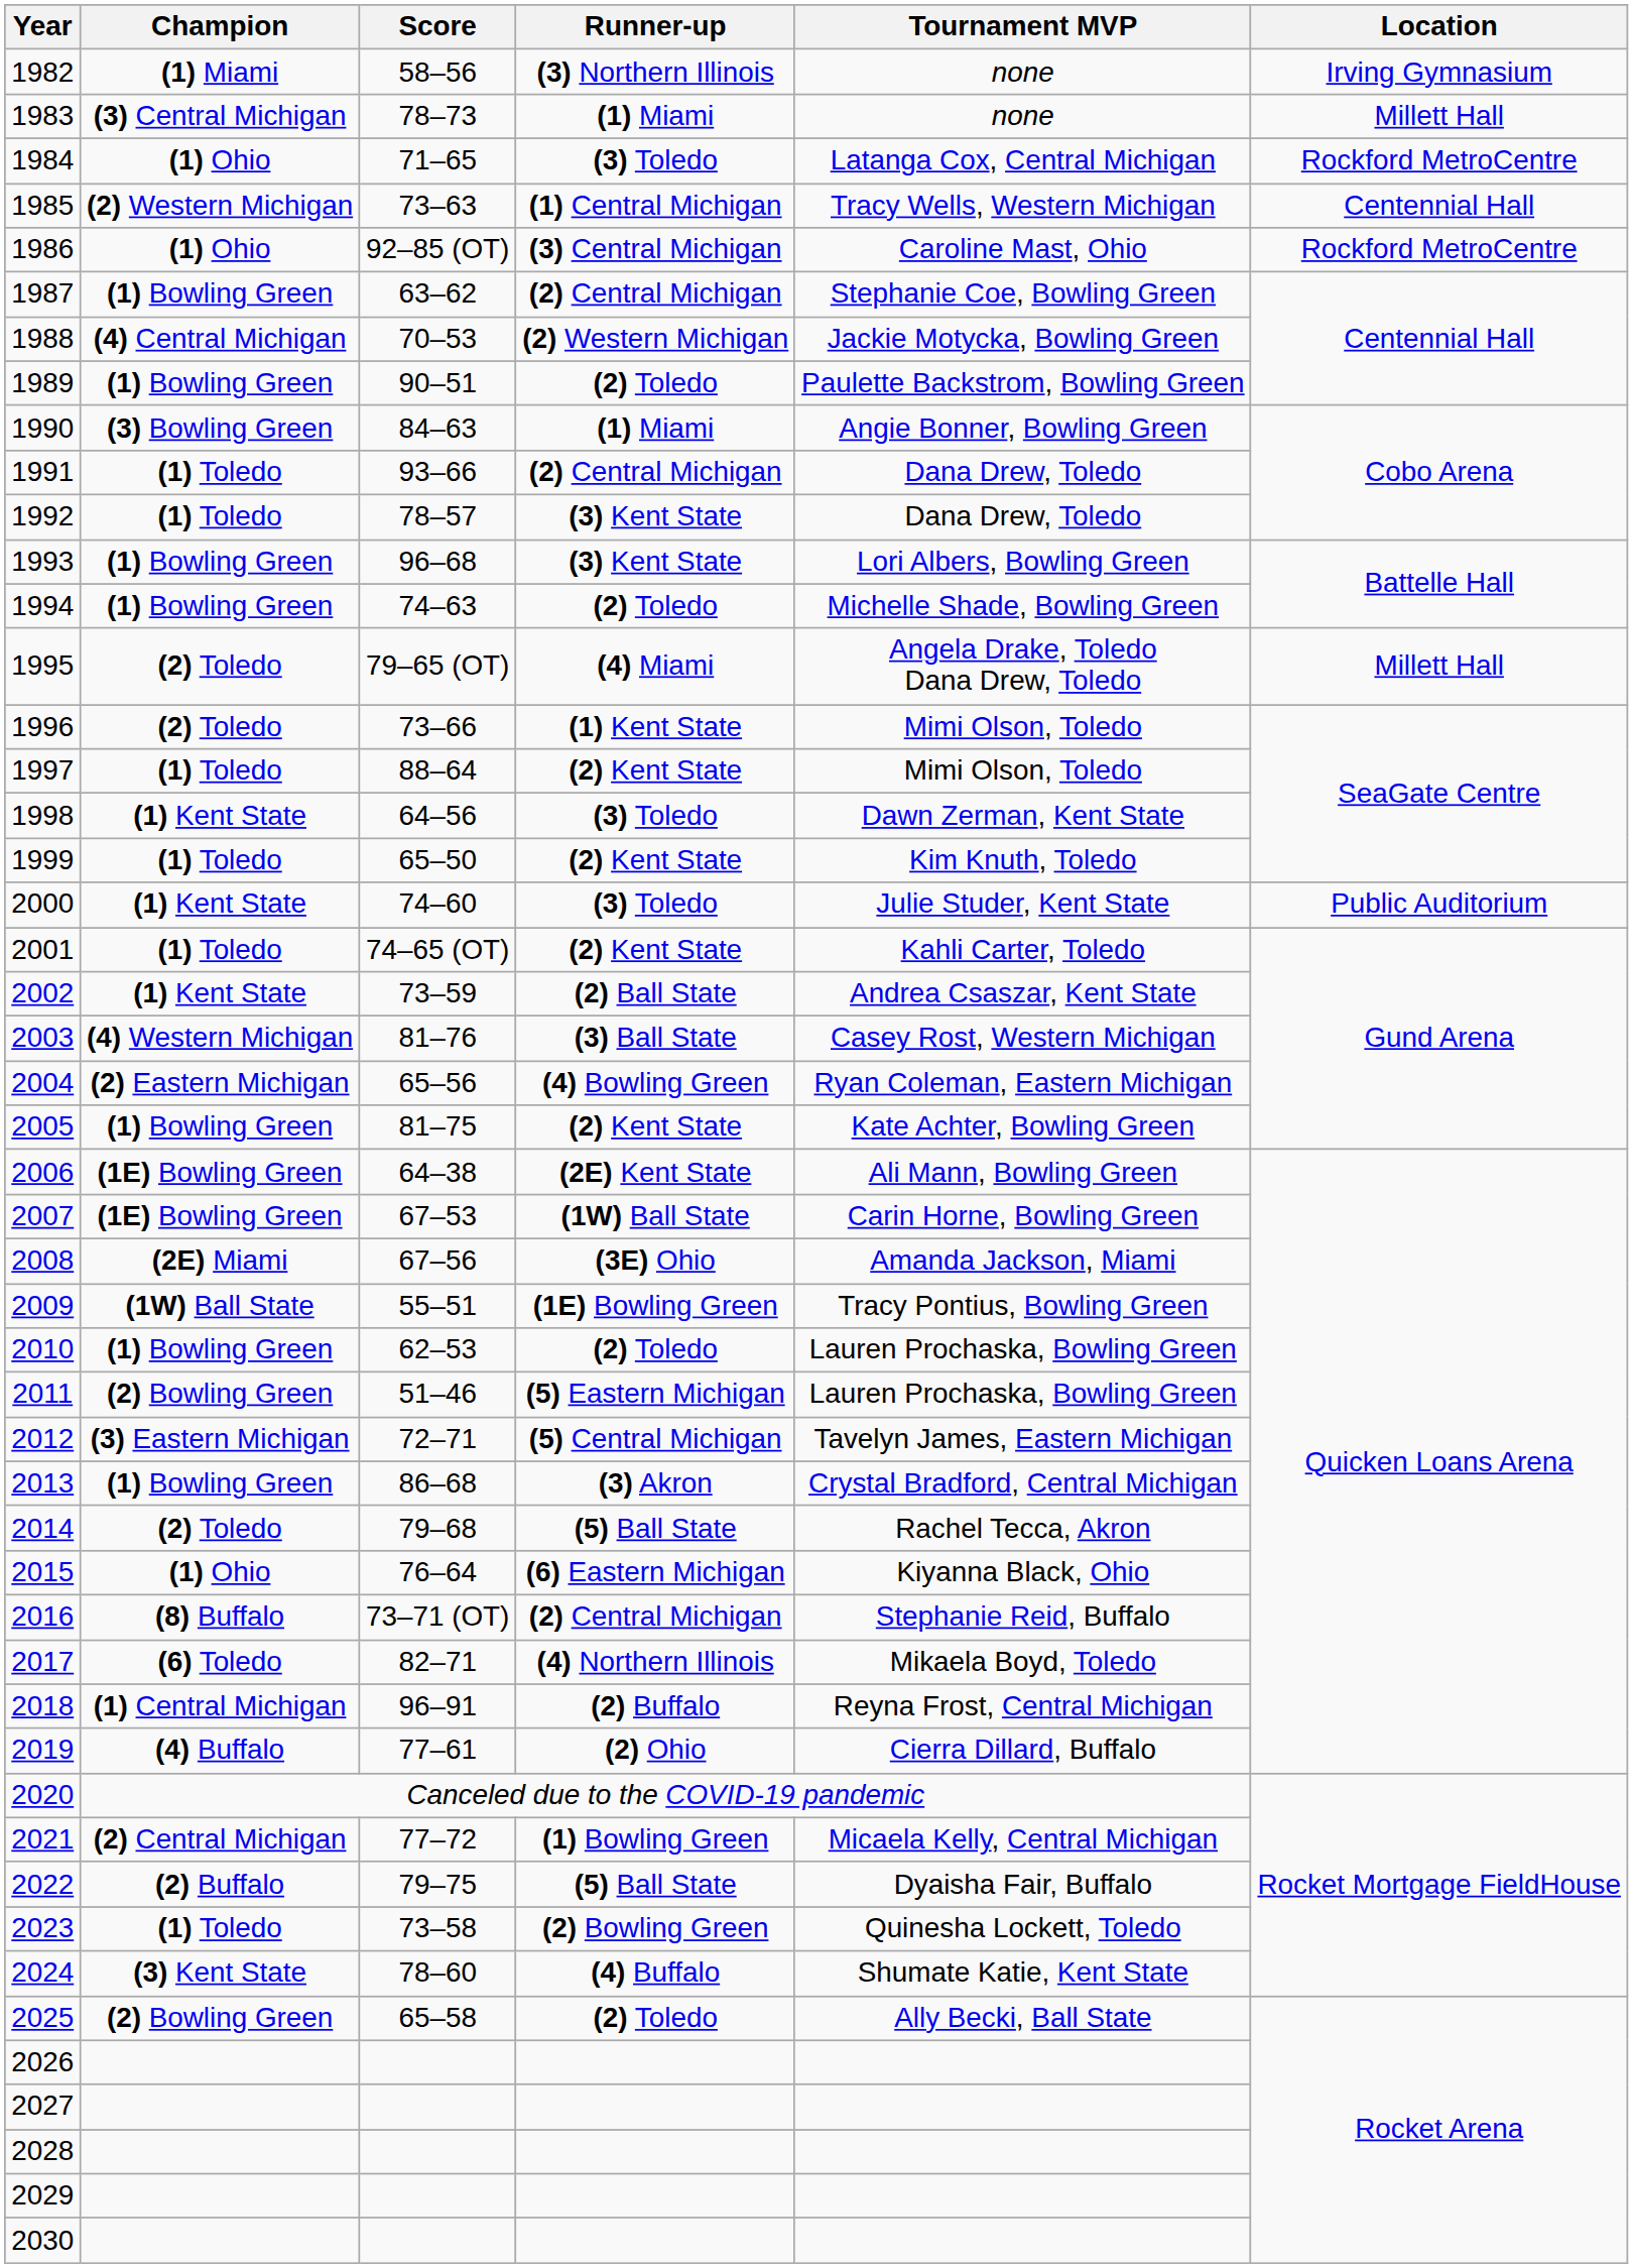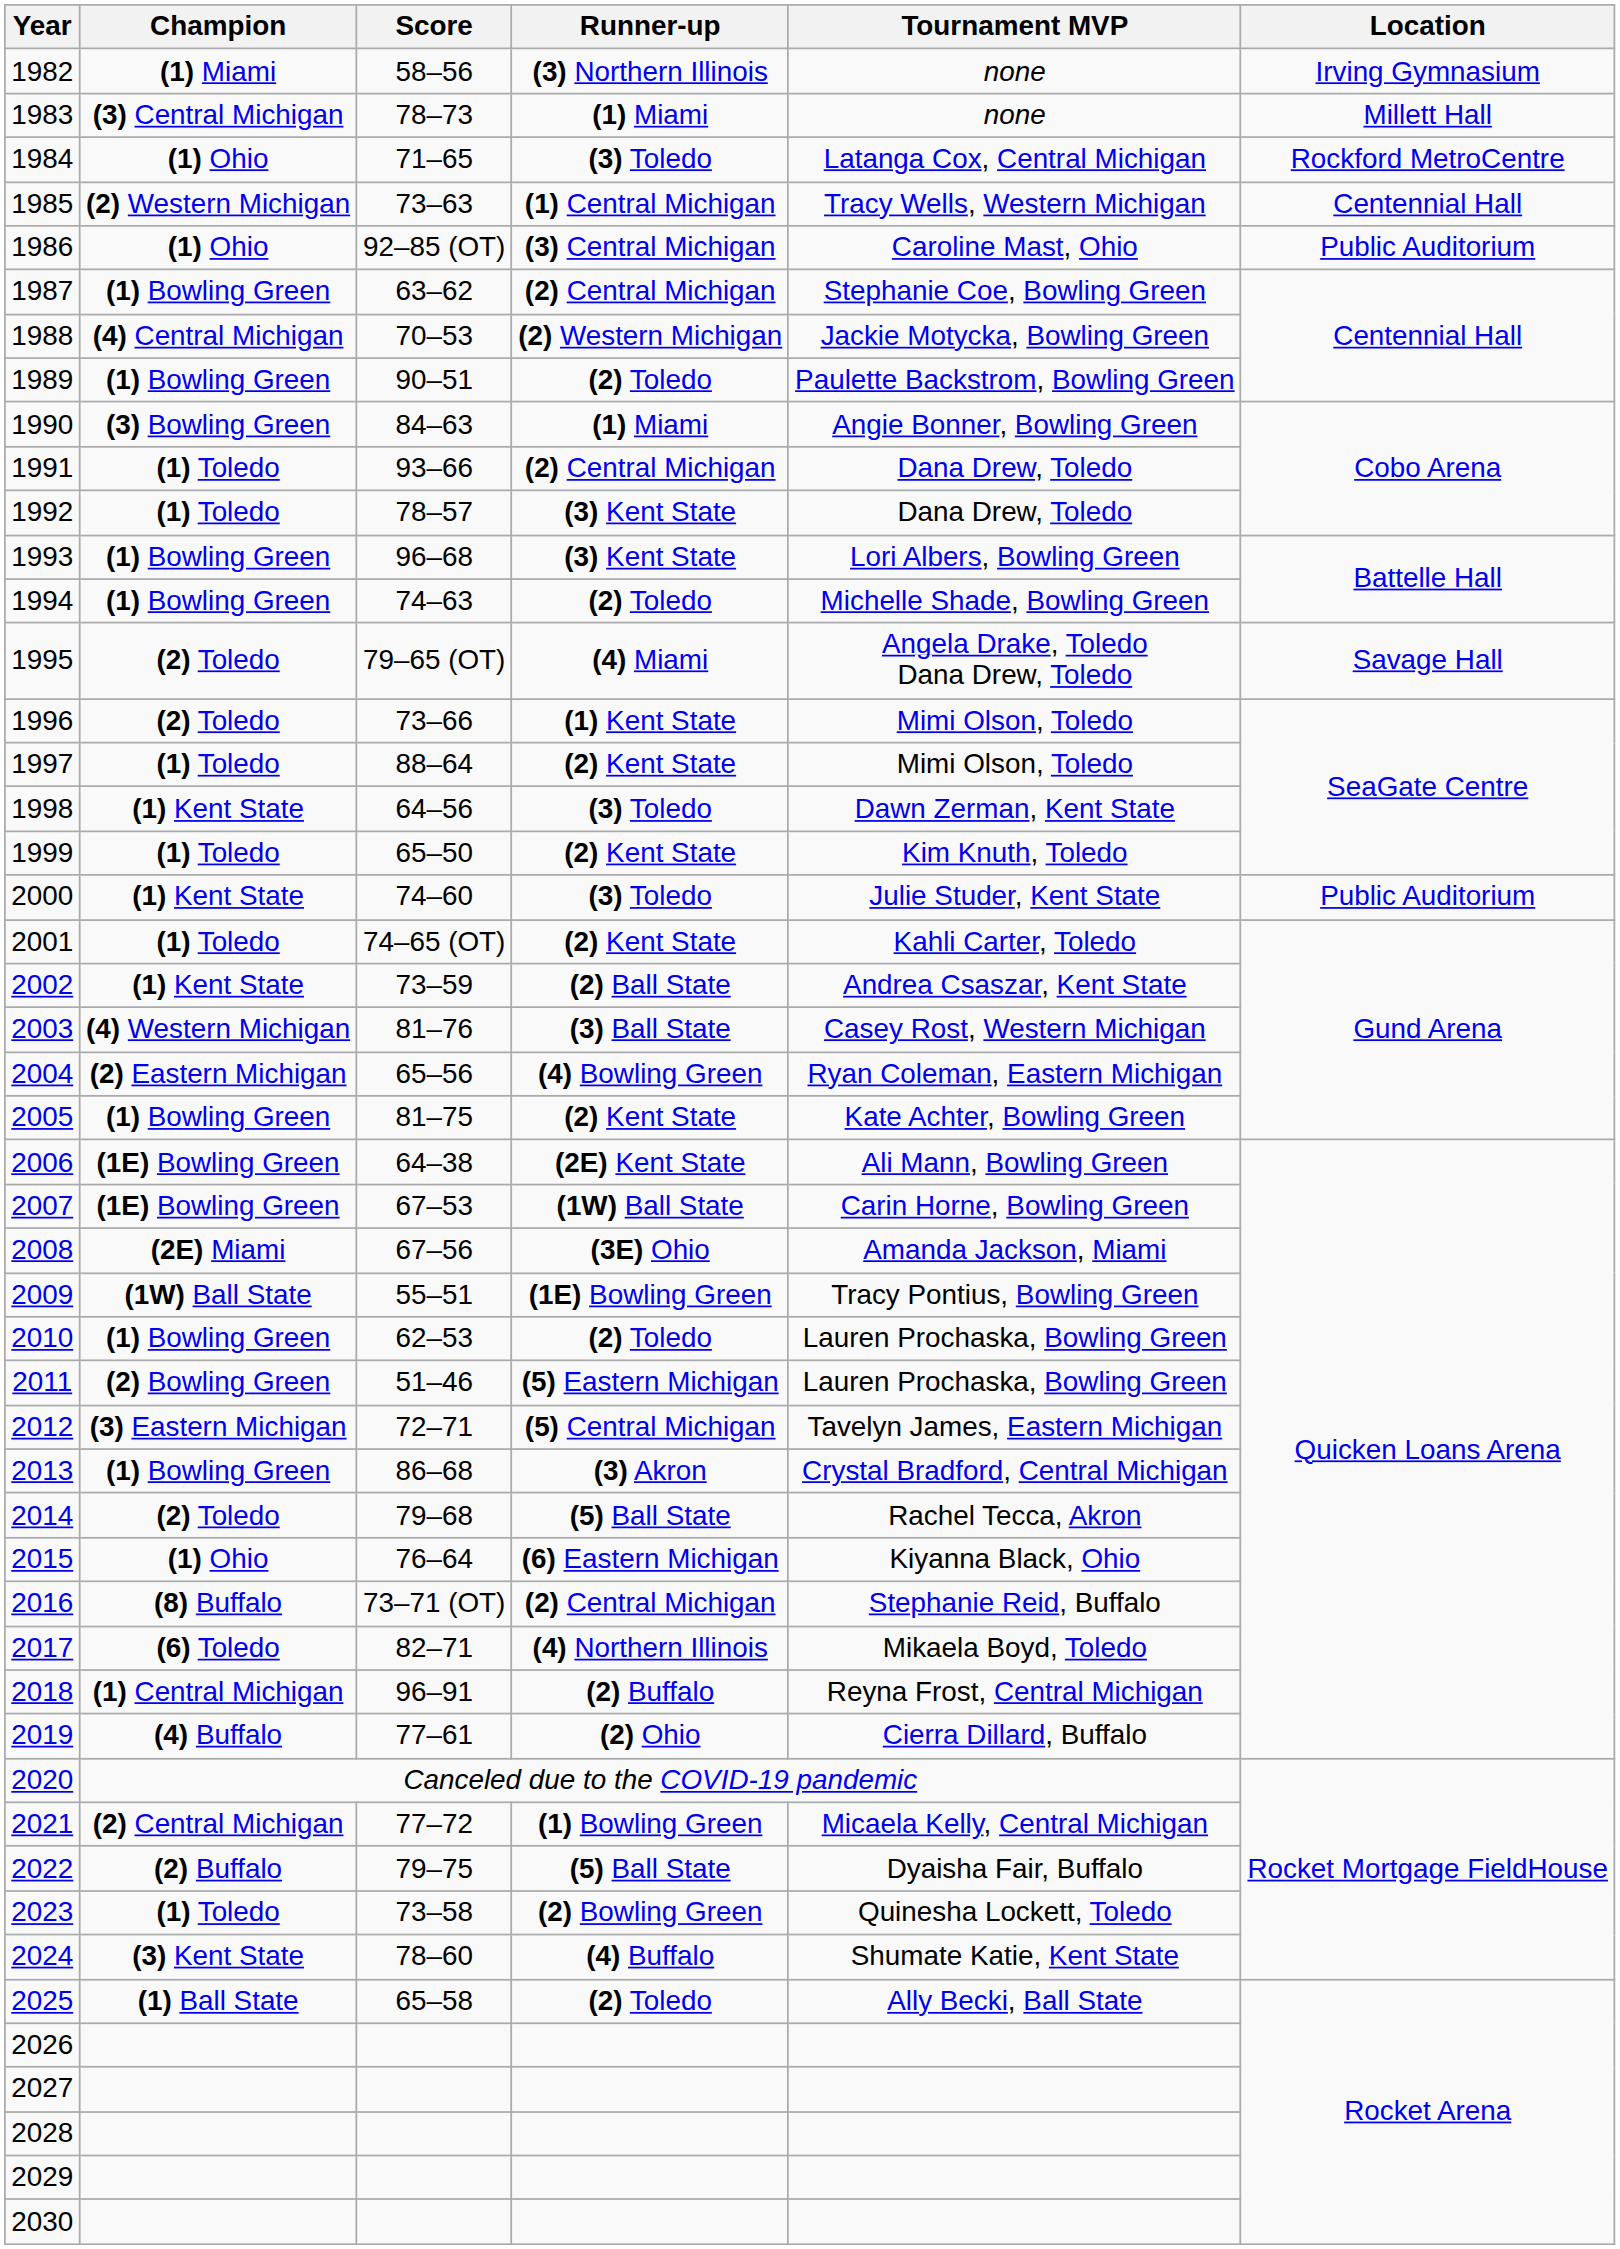1986 | Location: Rockford MetroCentre -> Public Auditorium
1995 | Location: Millett Hall -> Savage Hall
2025 | Champion: (2) Bowling Green -> (1) Ball State
